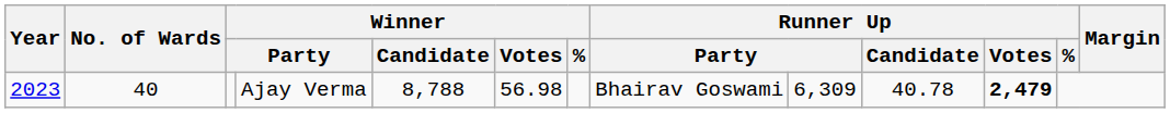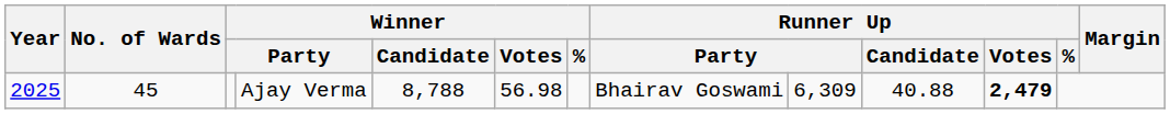Ajay Verma | Year: 2023 -> 2025
Ajay Verma | No. of Wards: 40 -> 45
Ajay Verma | Runner Up / Candidate: 40.78 -> 40.88
